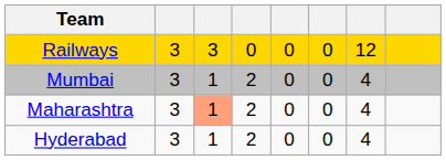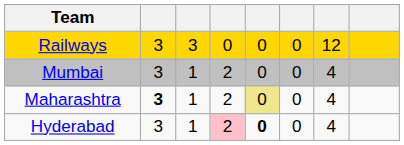Maharashtra | column 2: normal -> bold
Maharashtra | column 3: lightsalmon background -> no background
Maharashtra | column 5: no background -> khaki background
Hyderabad | column 4: no background -> pink background
Hyderabad | column 5: normal -> bold
